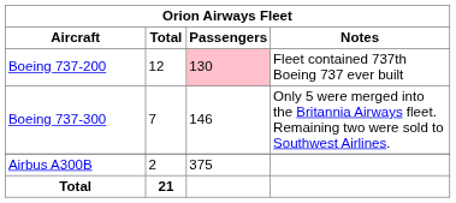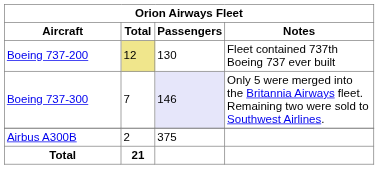Boeing 737-200 | Total: no background -> khaki background
Boeing 737-200 | Passengers: pink background -> no background
Boeing 737-300 | Passengers: no background -> lavender background
